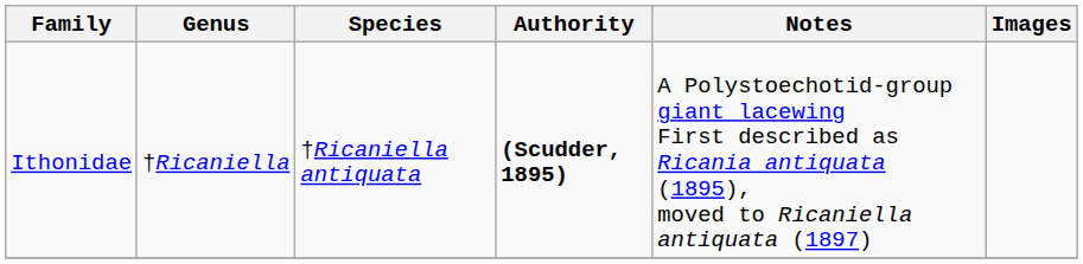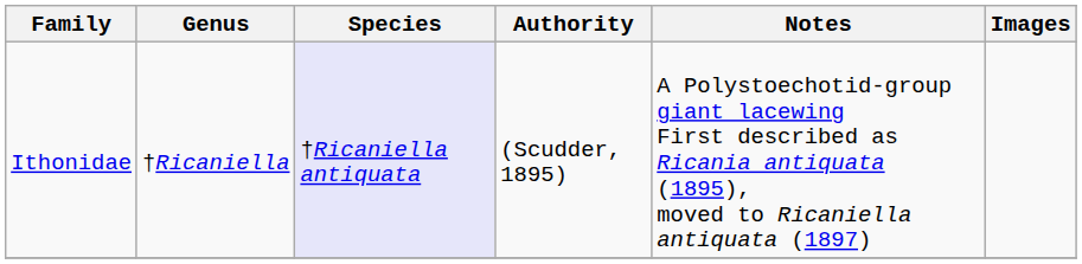Ithonidae | Species: no background -> lavender background
Ithonidae | Authority: bold -> normal
